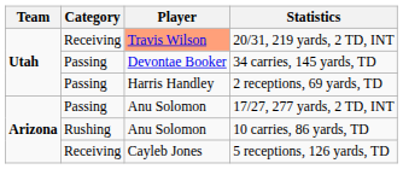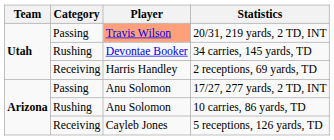20/31, 219 yards, 2 TD, INT | Category: Receiving -> Passing
34 carries, 145 yards, TD | Category: Passing -> Rushing
2 receptions, 69 yards, TD | Category: Passing -> Receiving
